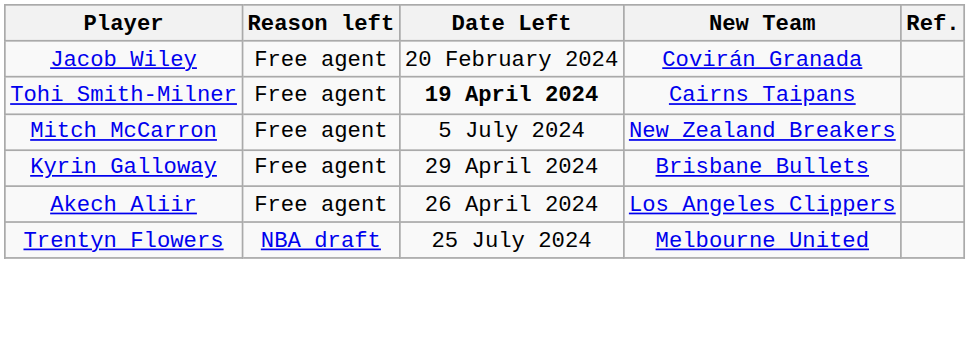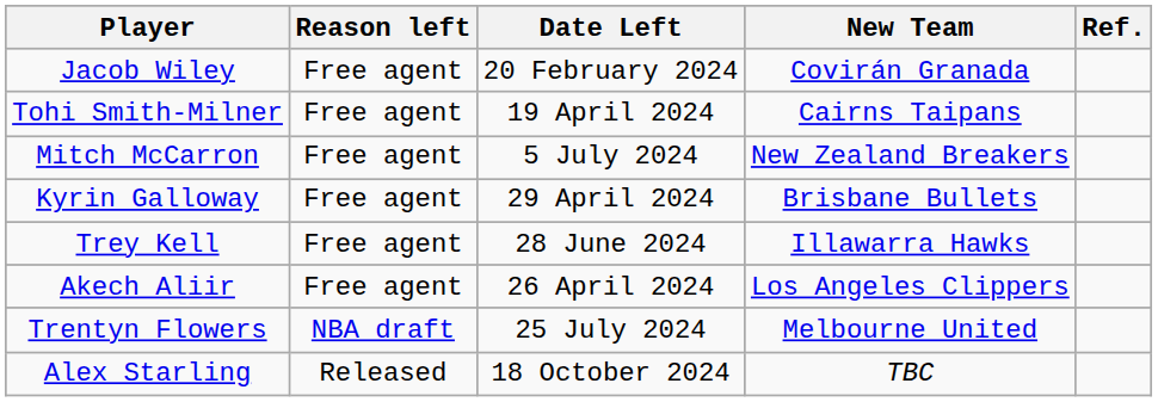Tohi Smith-Milner | Date Left: bold -> normal
+ row: Trey Kell | Free agent | 28 June 2024 | Illawarra Hawks
+ row: Alex Starling | Released | 18 October 2024 | TBC
